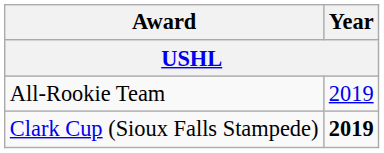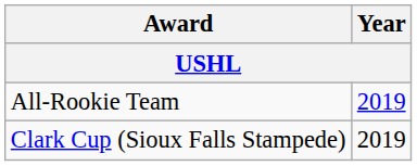Clark Cup (Sioux Falls Stampede) | Year: bold -> normal
